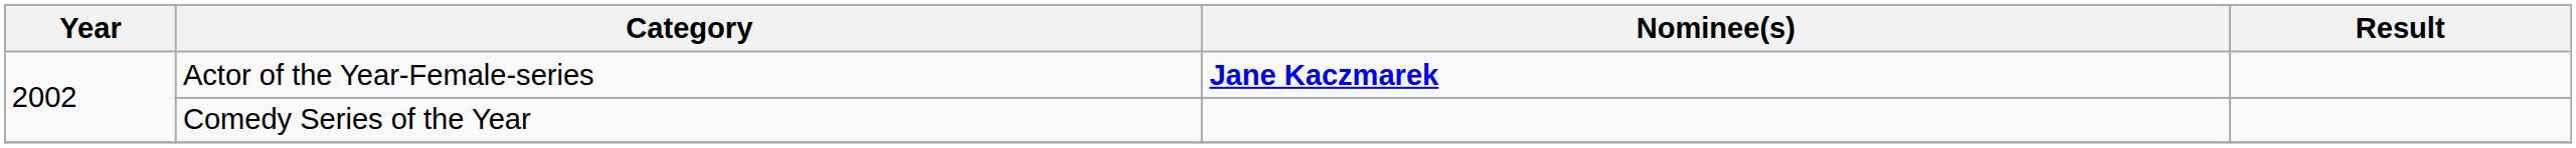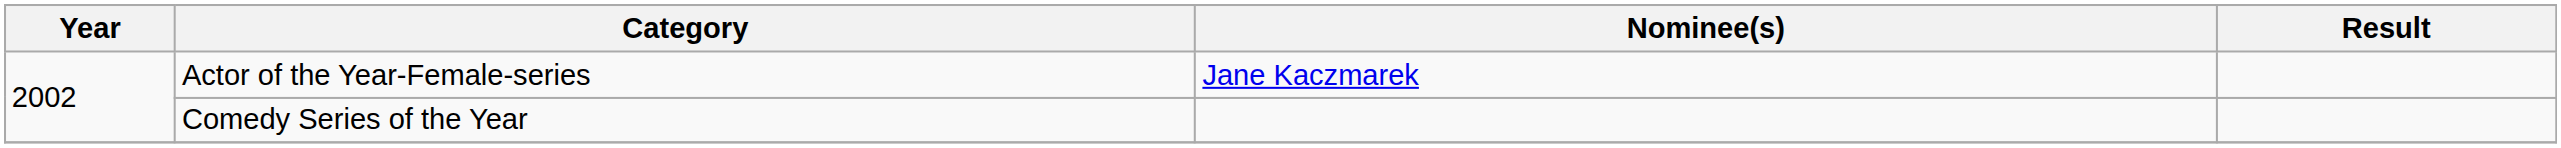Actor of the Year-Female-series | Nominee(s): bold -> normal
